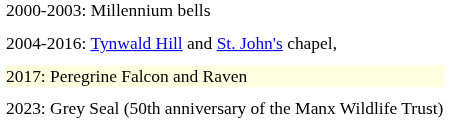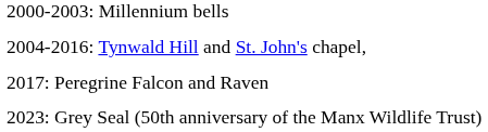row 3 | column 1: lightyellow background -> no background
